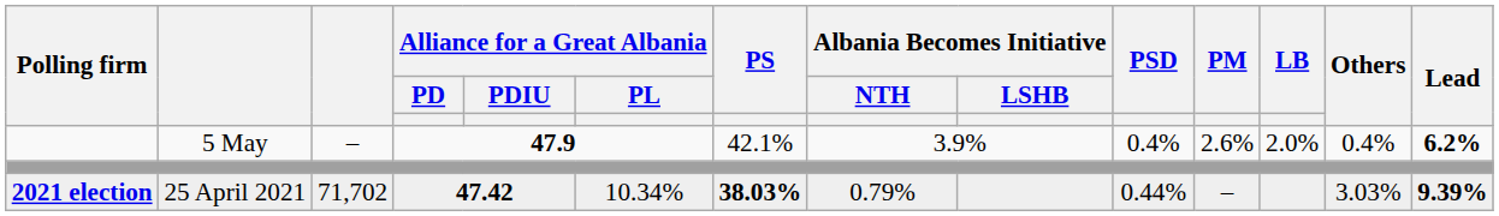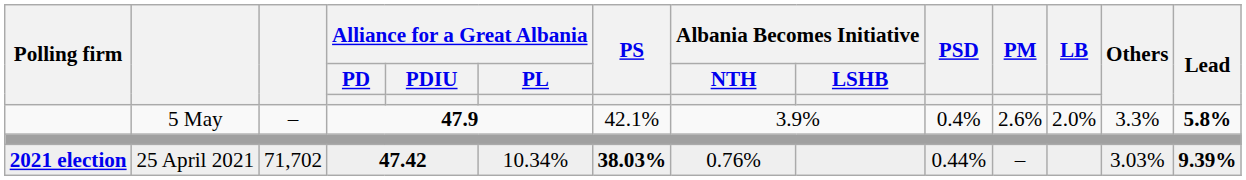5 May | Others: 0.4% -> 3.3%
5 May | Lead: 6.2% -> 5.8%
25 April 2021 | Albania Becomes Initiative / NTH: 0.79% -> 0.76%
